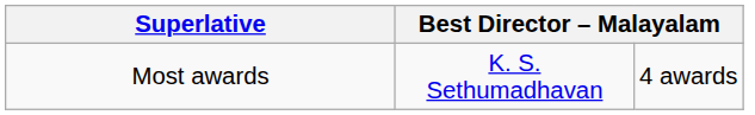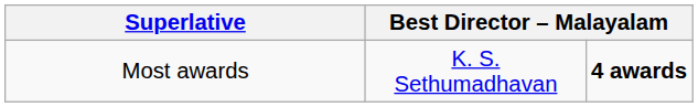Most awards | column 3: normal -> bold
